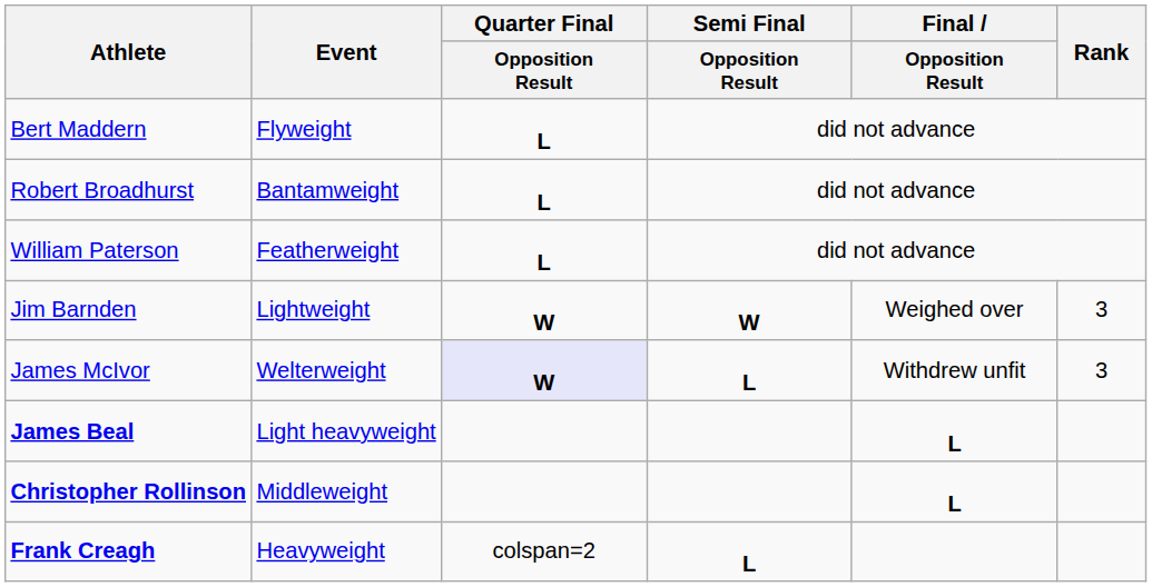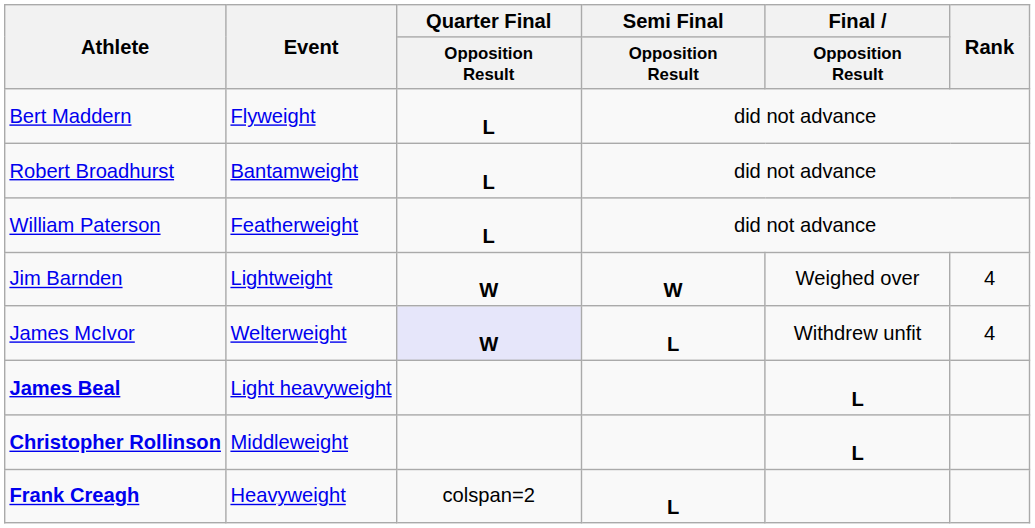Jim Barnden | Rank: 3 -> 4
James McIvor | Rank: 3 -> 4
